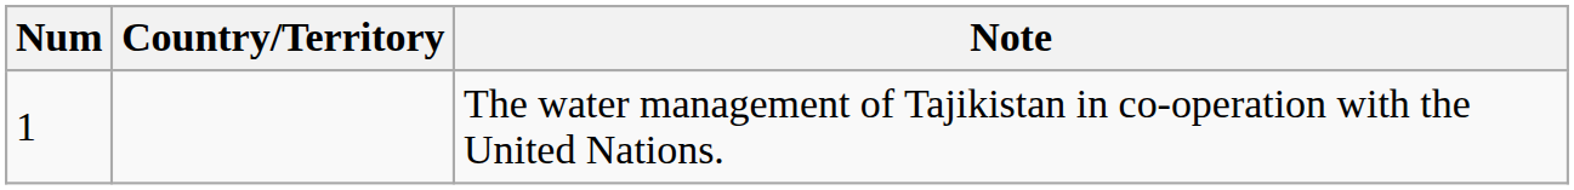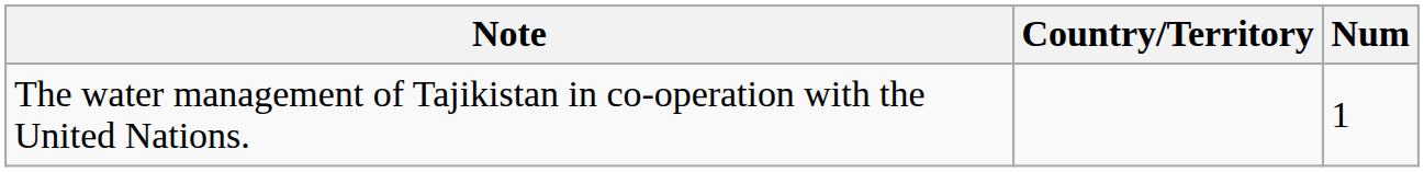columns swapped: Num <-> Note
